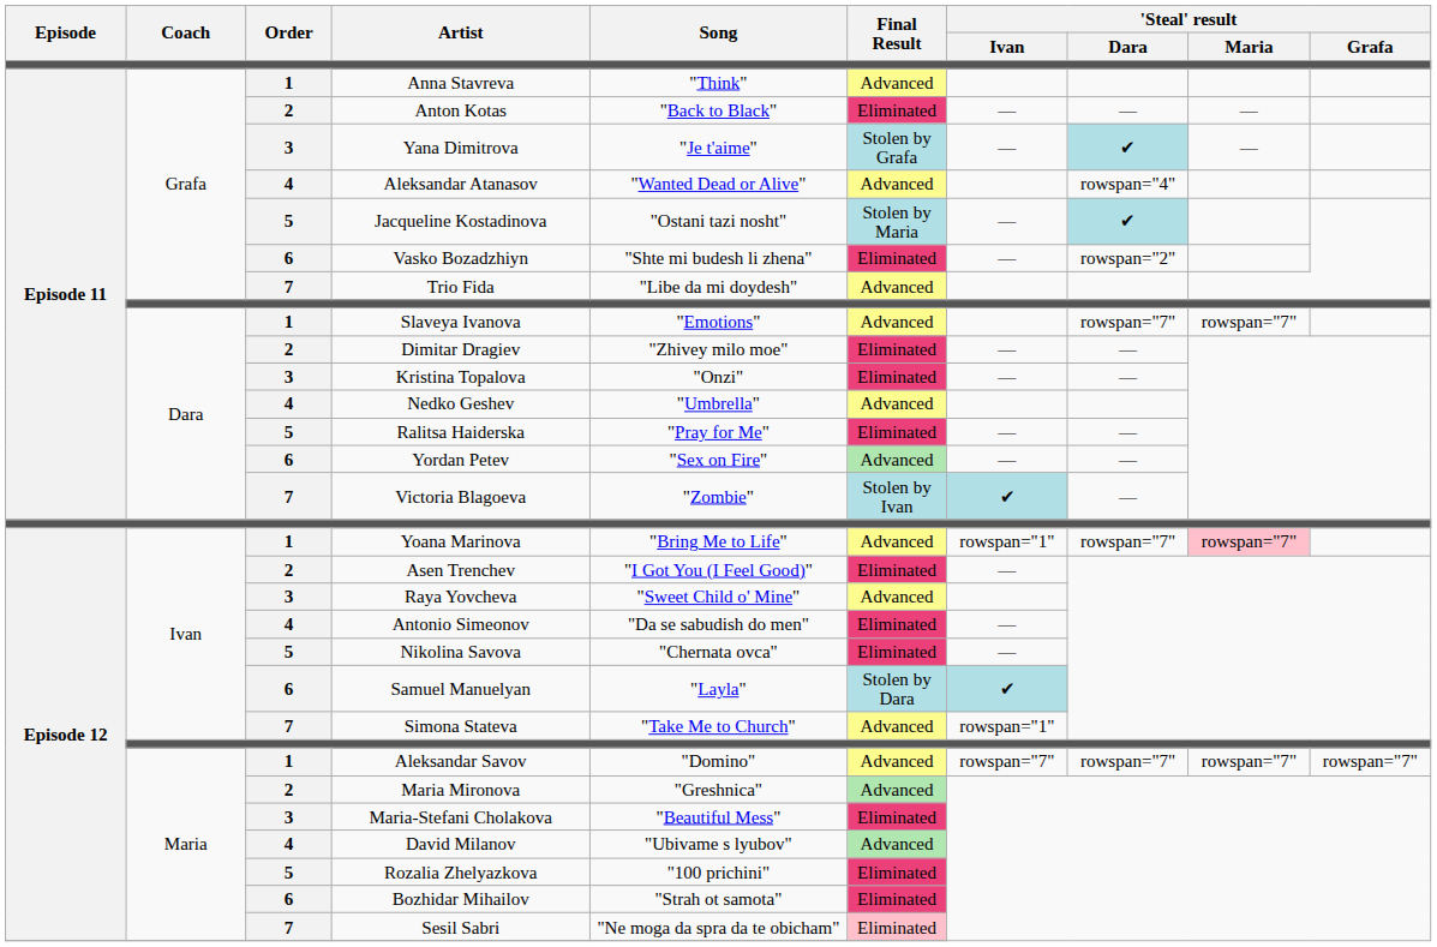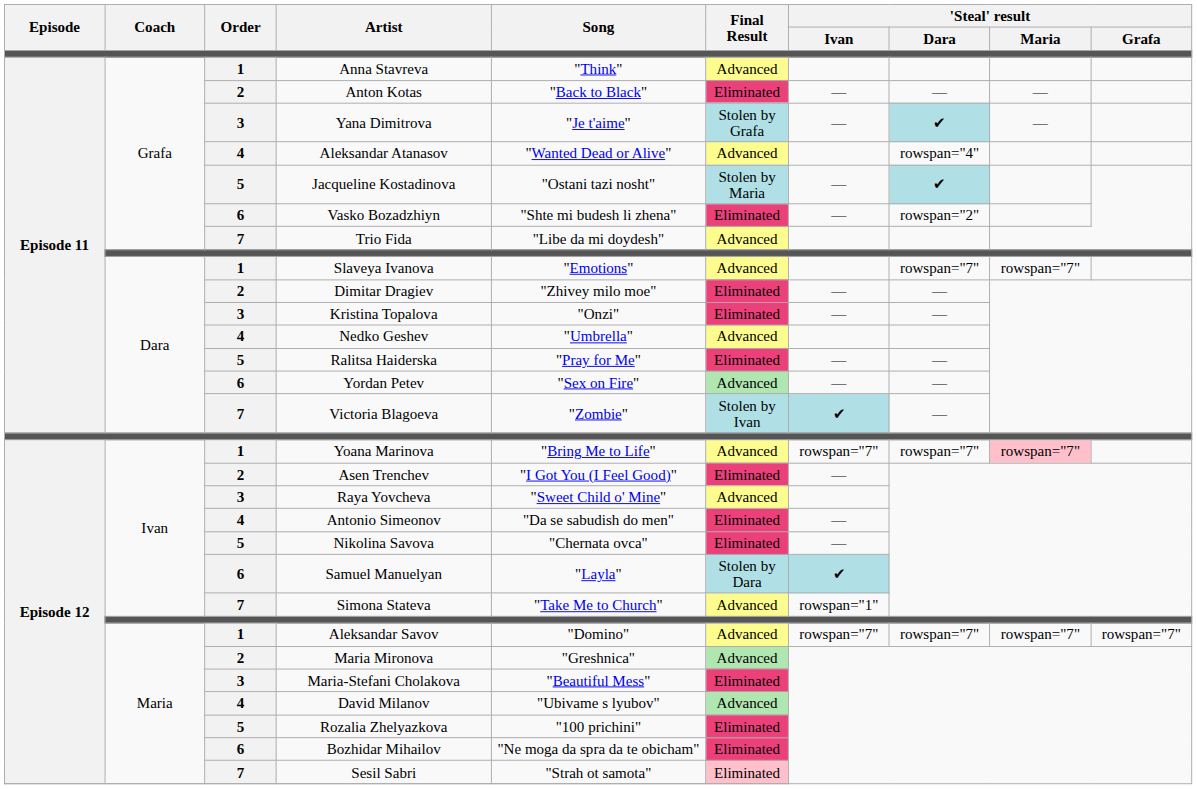Yoana Marinova | 'Steal' result / Ivan: rowspan="1" -> rowspan="7"
Bozhidar Mihailov | Song: "Strah ot samota" -> "Ne moga da spra da te obicham"
Sesil Sabri | Song: "Ne moga da spra da te obicham" -> "Strah ot samota"
